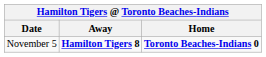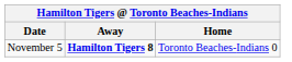November 5 | Home: bold -> normal
